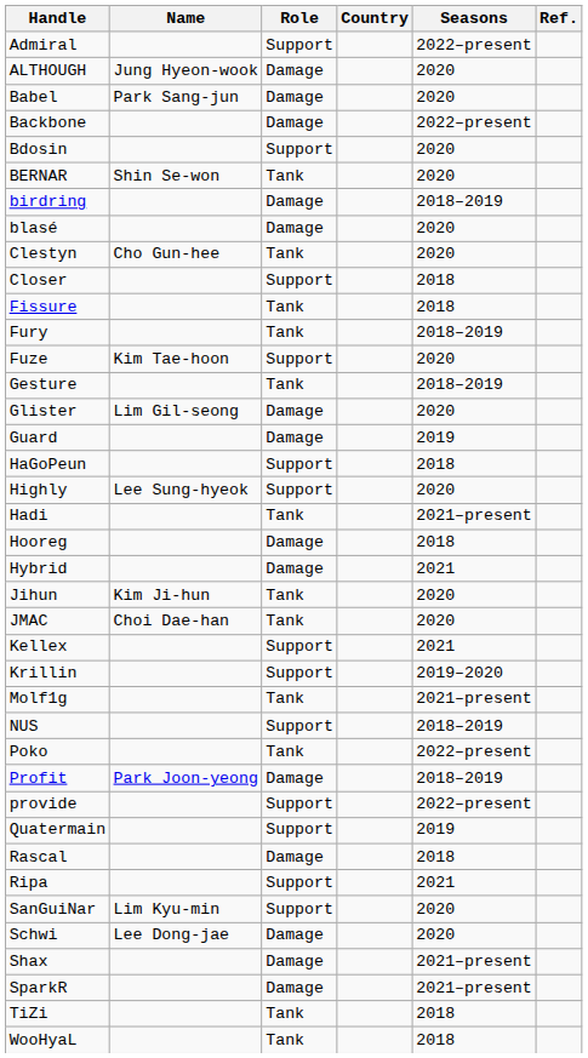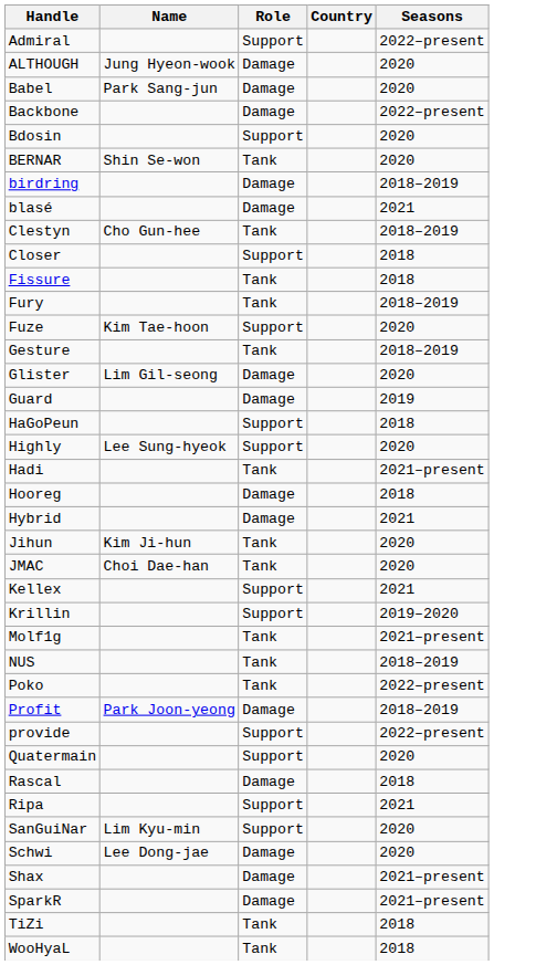- column: Ref.
blasé | Seasons: 2020 -> 2021
Clestyn | Seasons: 2020 -> 2018–2019
NUS | Role: Support -> Tank
Quatermain | Seasons: 2019 -> 2020
